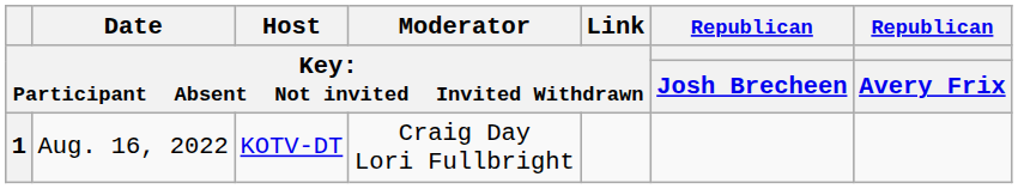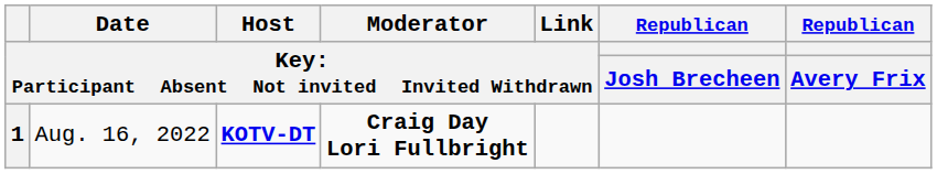1 | column 3: normal -> bold
1 | column 4: normal -> bold
